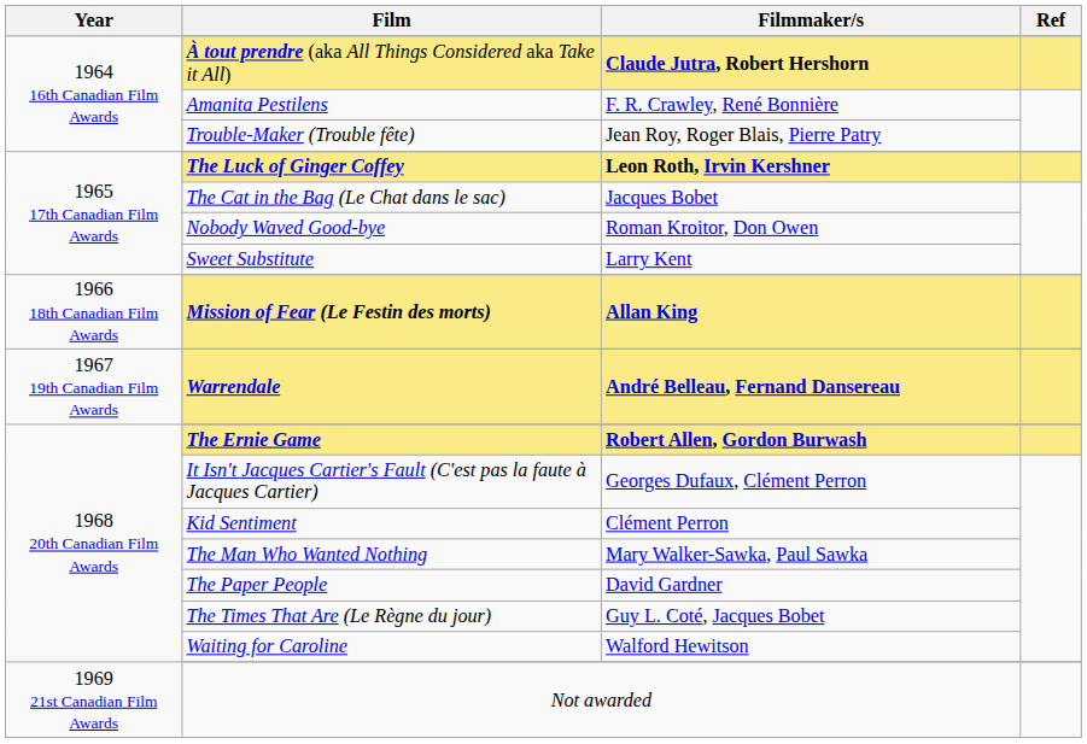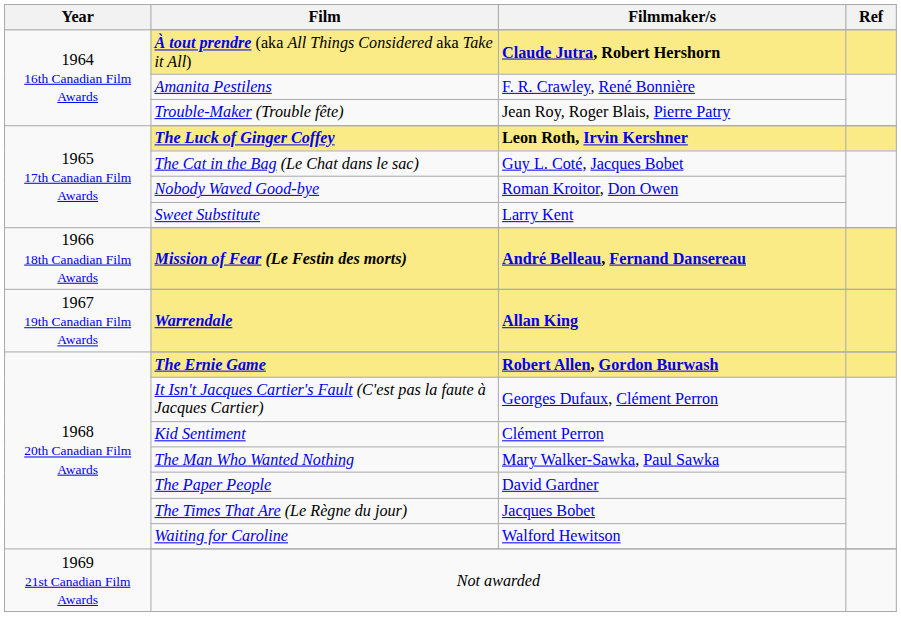The Cat in the Bag (Le Chat dans le sac) | Filmmaker/s: Jacques Bobet -> Guy L. Coté, Jacques Bobet
Mission of Fear (Le Festin des morts) | Filmmaker/s: Allan King -> André Belleau, Fernand Dansereau
Warrendale | Filmmaker/s: André Belleau, Fernand Dansereau -> Allan King
The Times That Are (Le Règne du jour) | Filmmaker/s: Guy L. Coté, Jacques Bobet -> Jacques Bobet
